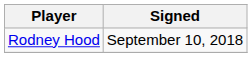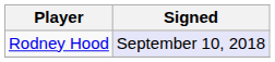Rodney Hood | Signed: no background -> lavender background
